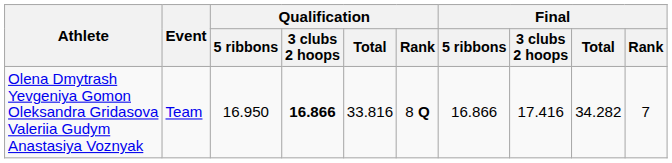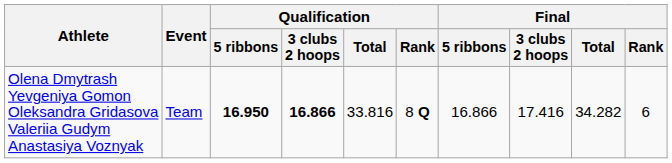row 3 | Qualification / 5 ribbons: normal -> bold
row 3 | Final / Rank: 7 -> 6
